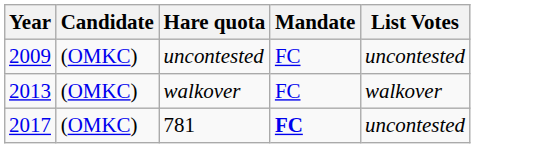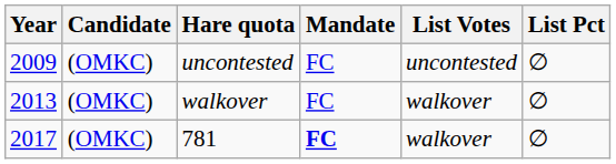+ column: List Pct | ∅ | ∅ | ∅
781 | List Votes: uncontested -> walkover
